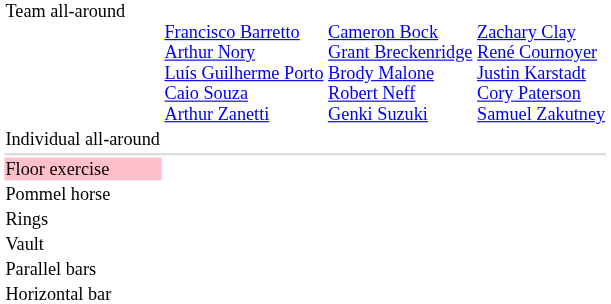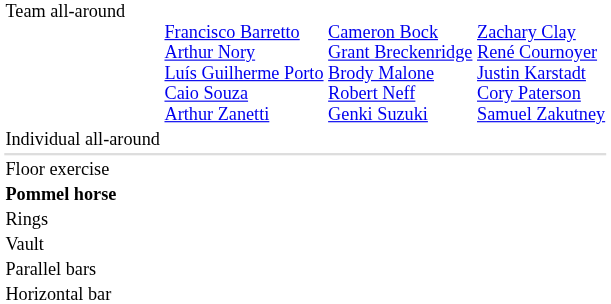Floor exercise | column 1: pink background -> no background
Pommel horse | column 1: normal -> bold
